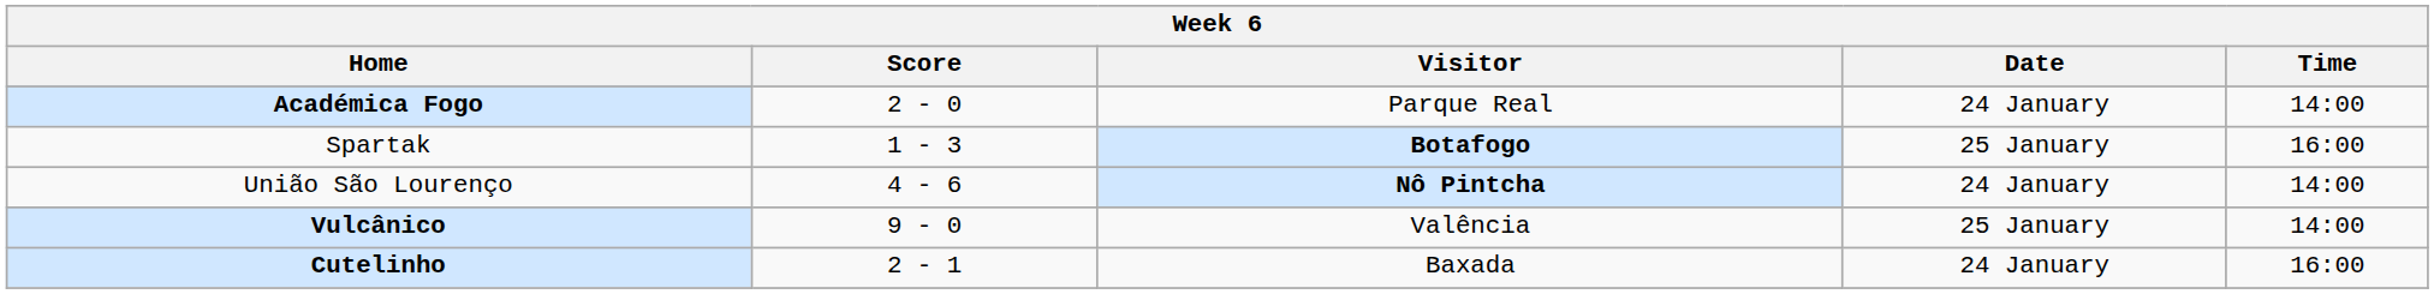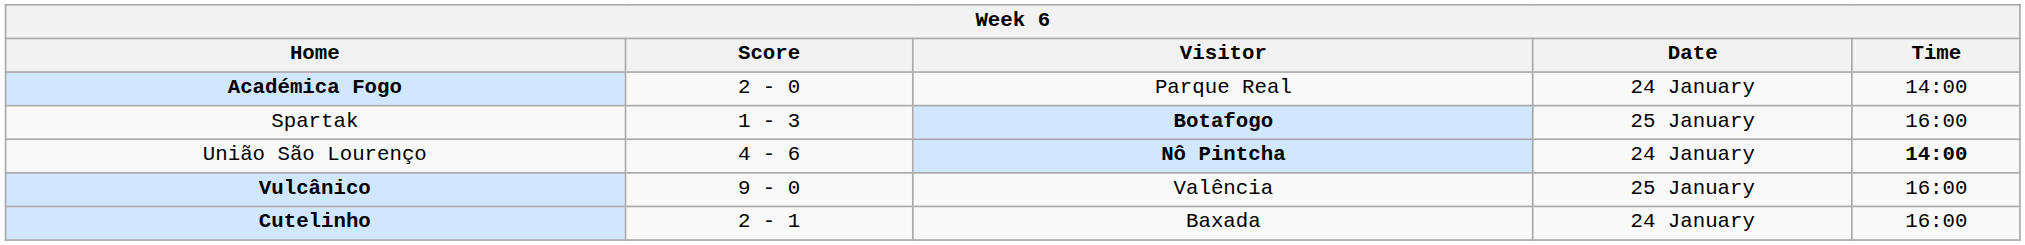União São Lourenço | Time: normal -> bold
Vulcânico | Time: 14:00 -> 16:00
